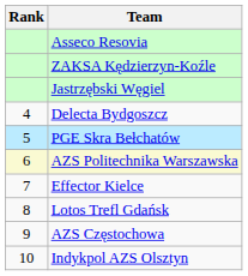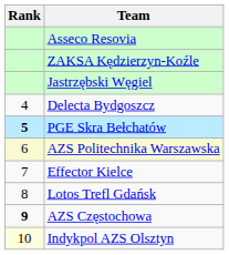PGE Skra Bełchatów | Rank: normal -> bold
AZS Częstochowa | Rank: normal -> bold
Indykpol AZS Olsztyn | Rank: no background -> lightyellow background
